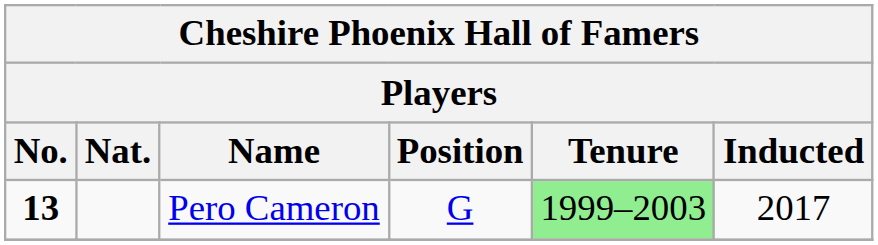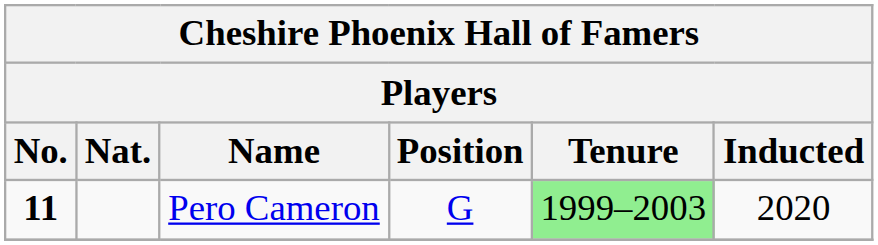Pero Cameron | No.: 13 -> 11
Pero Cameron | Inducted: 2017 -> 2020
